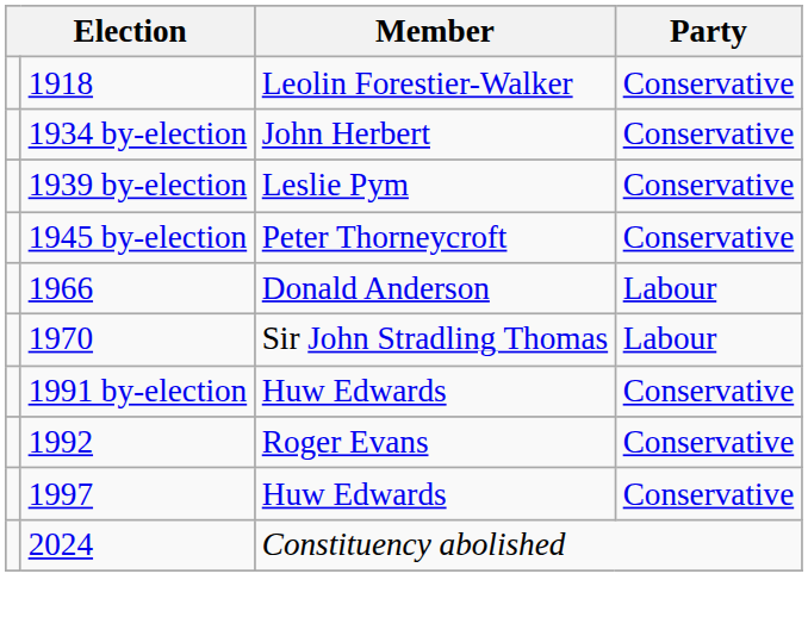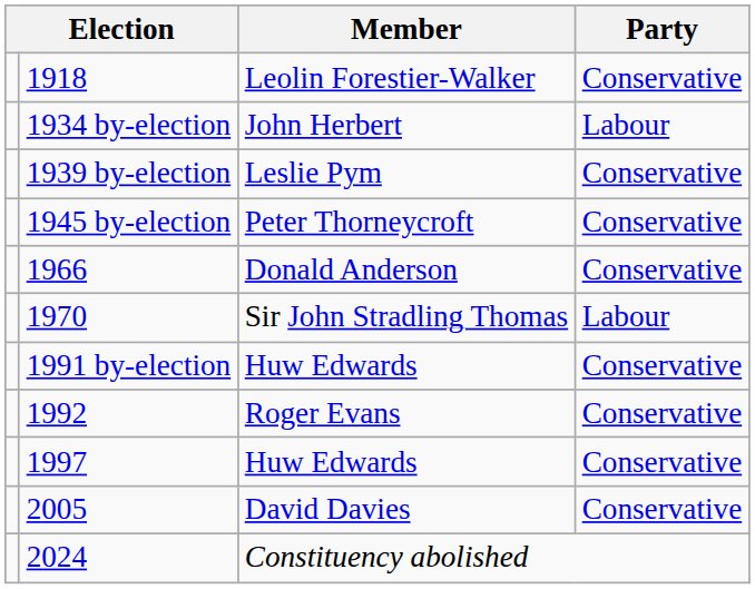John Herbert | Party: Conservative -> Labour
Donald Anderson | Party: Labour -> Conservative
+ row: 2005 | David Davies | Conservative
